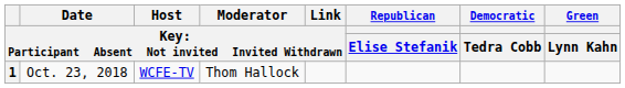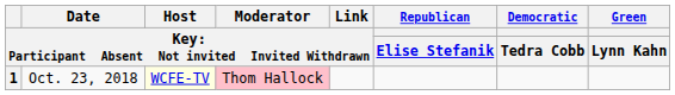1 | column 3: no background -> lightyellow background
1 | column 4: no background -> pink background
